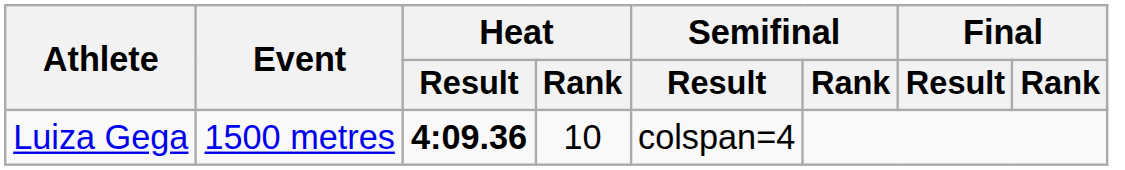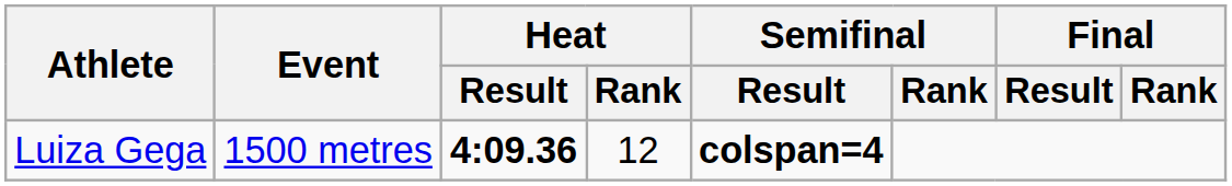Luiza Gega | Heat / Rank: 10 -> 12
Luiza Gega | Semifinal / Result: normal -> bold
